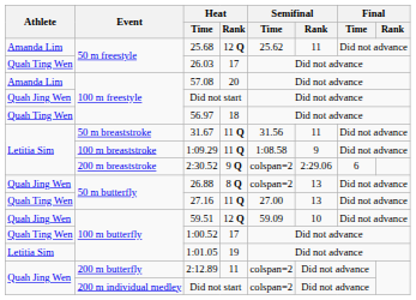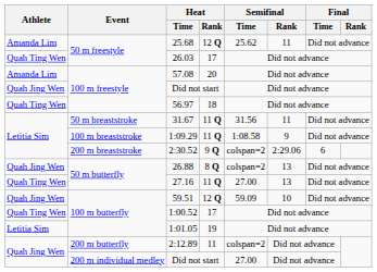200 m individual medley / Did not start | Semifinal / Time: colspan=2 -> 27.00
